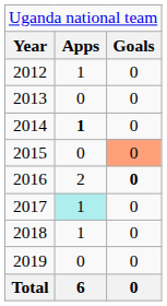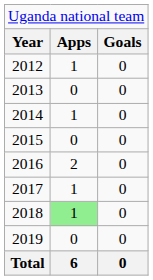2014 | column 2: bold -> normal
2015 | column 3: lightsalmon background -> no background
2016 | column 3: bold -> normal
2017 | column 2: paleturquoise background -> no background
2018 | column 2: no background -> lightgreen background
